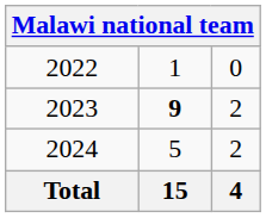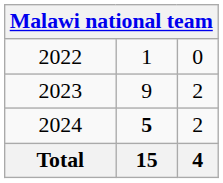2023 | column 2: bold -> normal
2024 | column 2: normal -> bold
